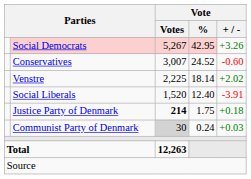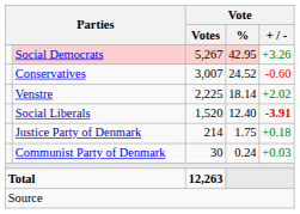Social Liberals | Vote / + / -: normal -> bold
Justice Party of Denmark | Vote / Votes: bold -> normal
Communist Party of Denmark | Vote / Votes: lightgrey background -> no background
